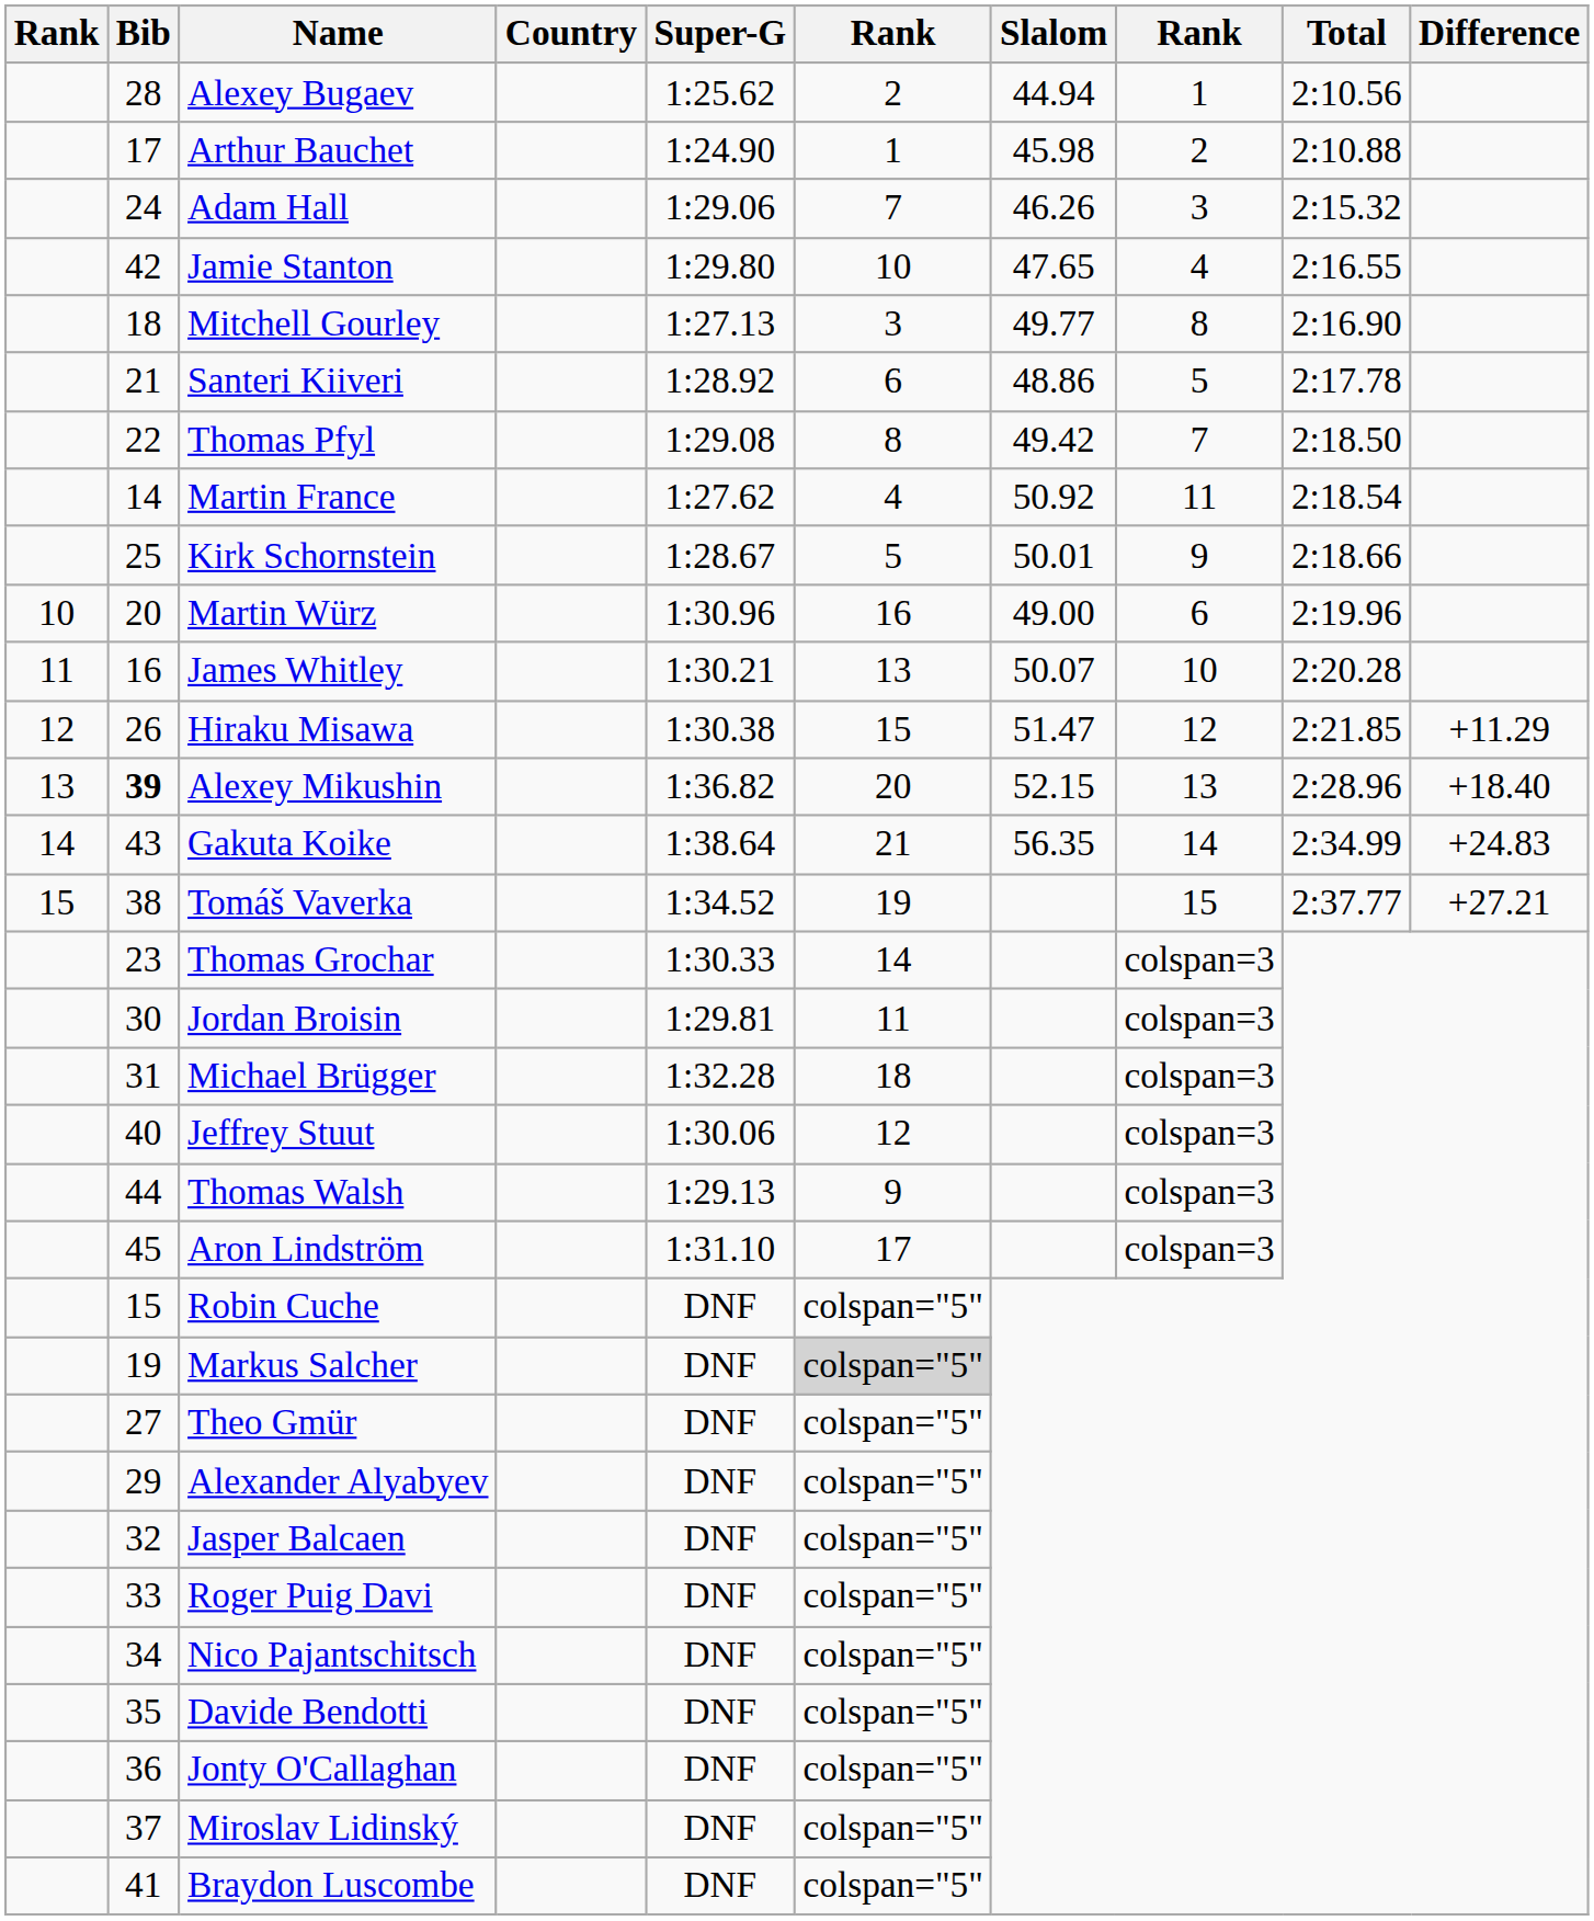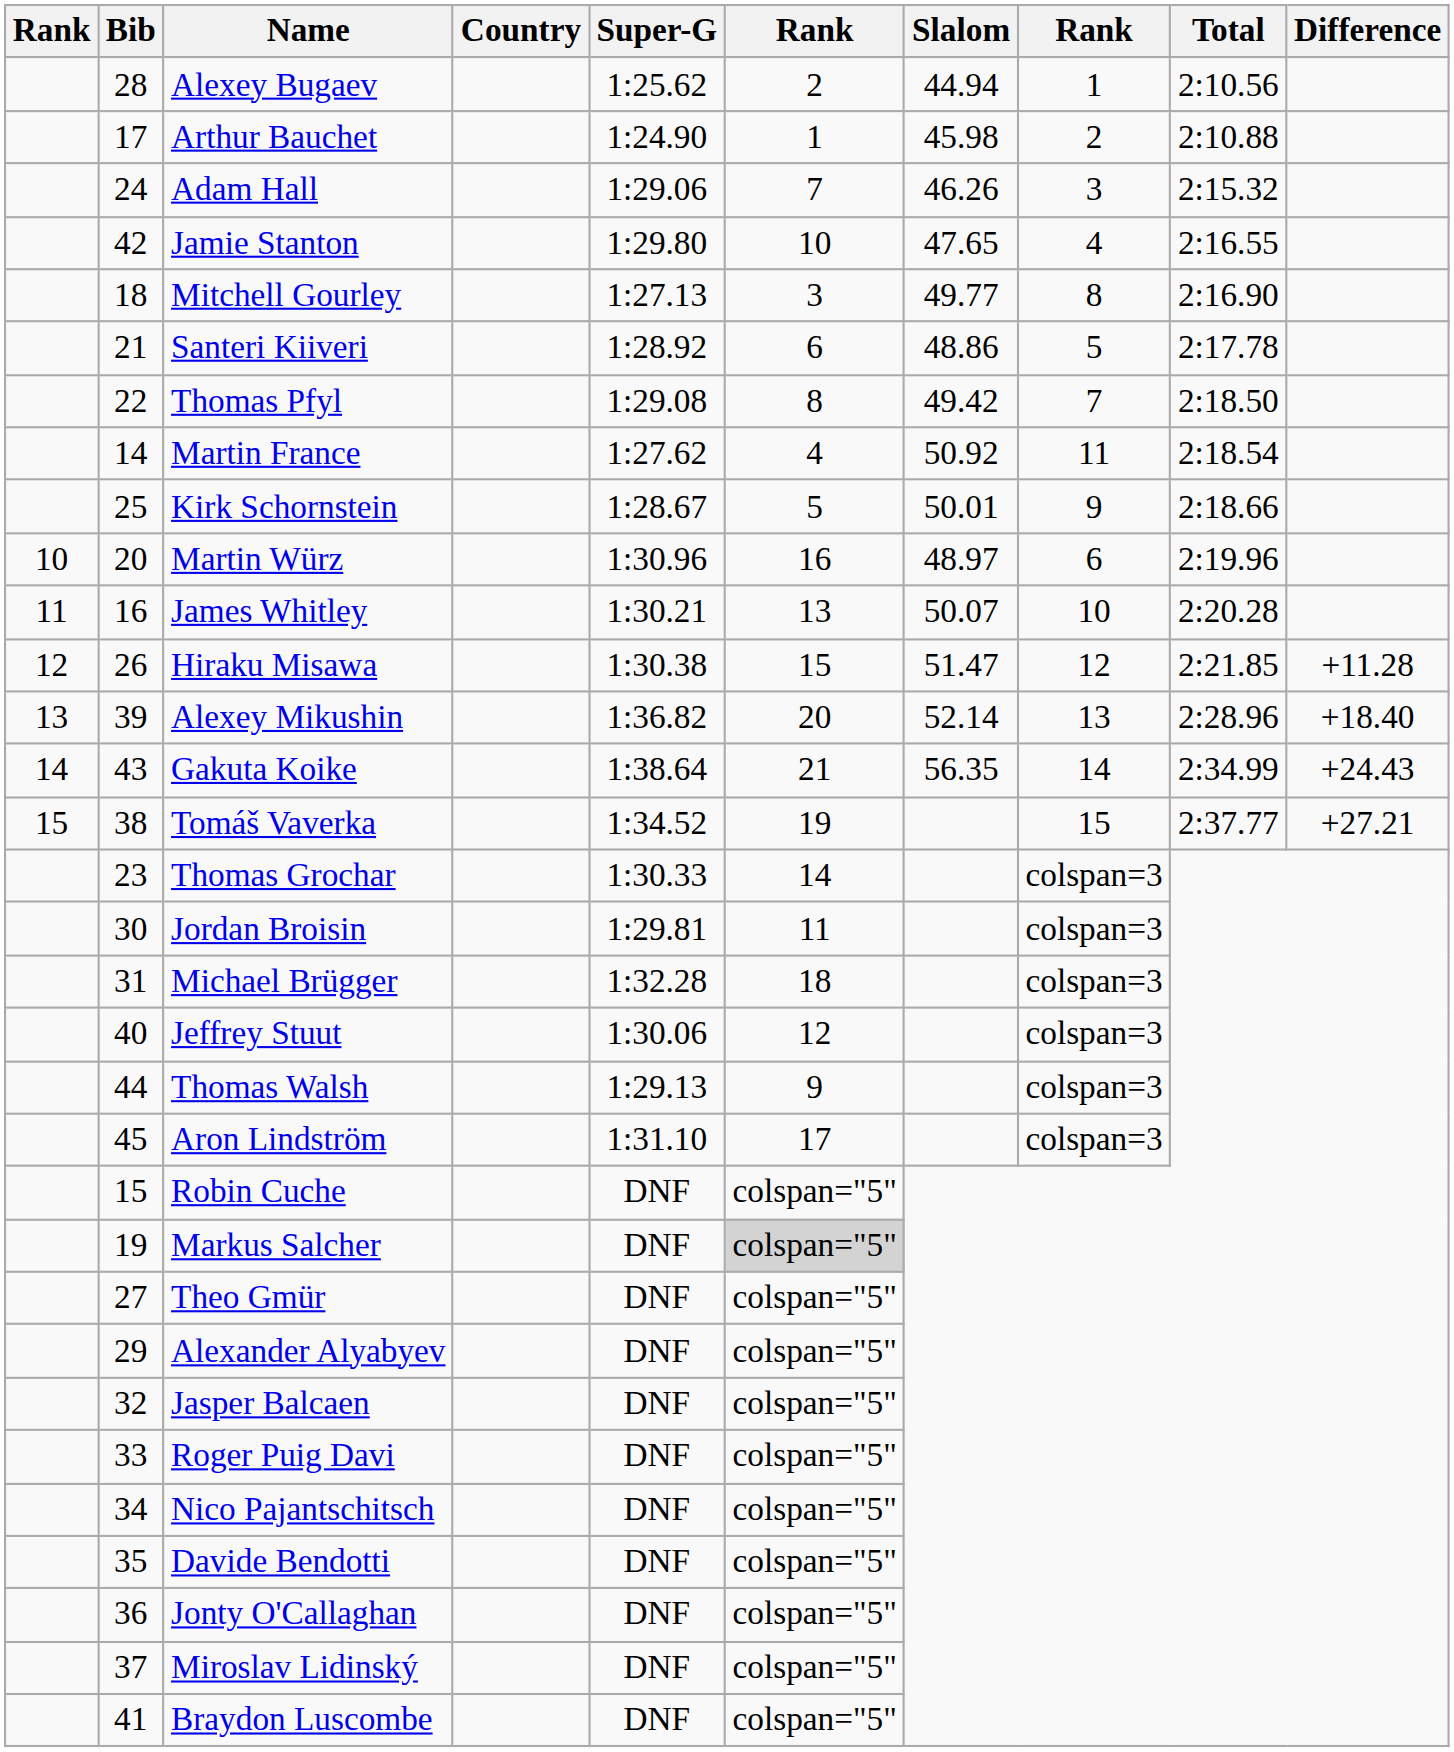Martin Würz | Slalom: 49.00 -> 48.97
Hiraku Misawa | Difference: +11.29 -> +11.28
Alexey Mikushin | Bib: bold -> normal
Alexey Mikushin | Slalom: 52.15 -> 52.14
Gakuta Koike | Difference: +24.83 -> +24.43
